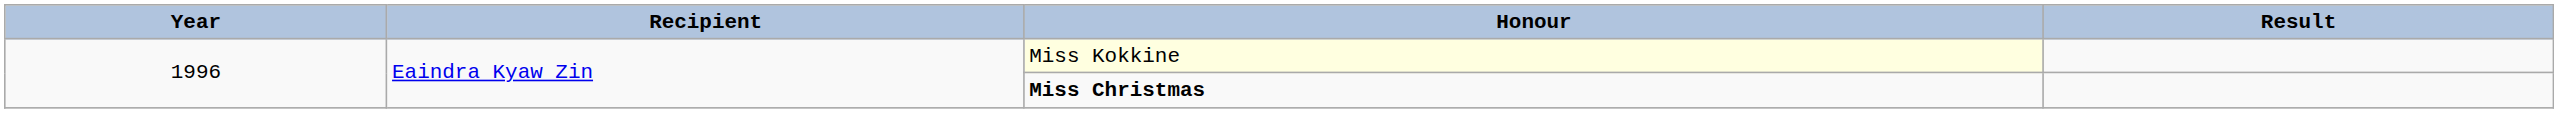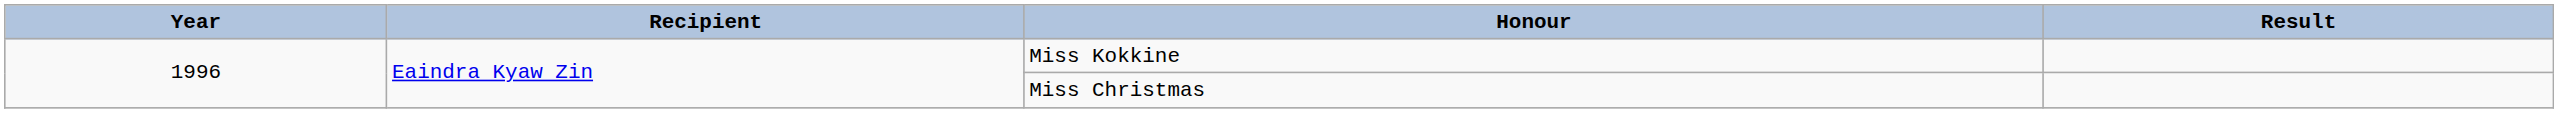Miss Kokkine | Honour: lightyellow background -> no background
Miss Christmas | Honour: bold -> normal
